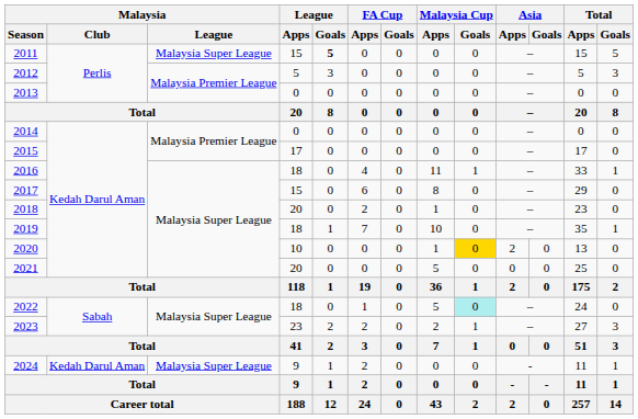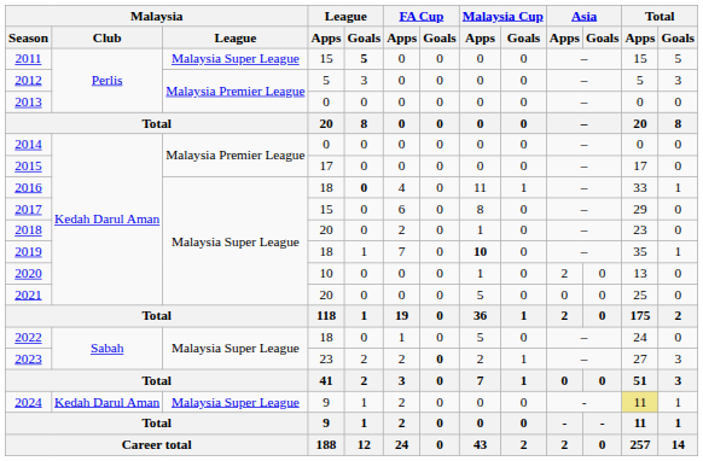2016 | League / Goals: normal -> bold
2019 | Malaysia Cup / Apps: normal -> bold
2020 | Malaysia Cup / Goals: gold background -> no background
2022 | Malaysia Cup / Goals: paleturquoise background -> no background
2023 | FA Cup / Goals: normal -> bold
2024 | Total / Apps: no background -> khaki background
